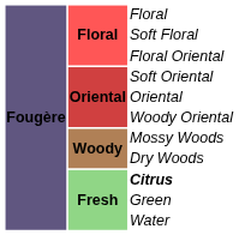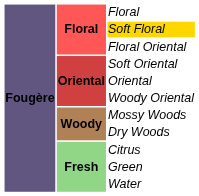Soft Floral | column 3: no background -> gold background
Citrus | column 3: bold -> normal
